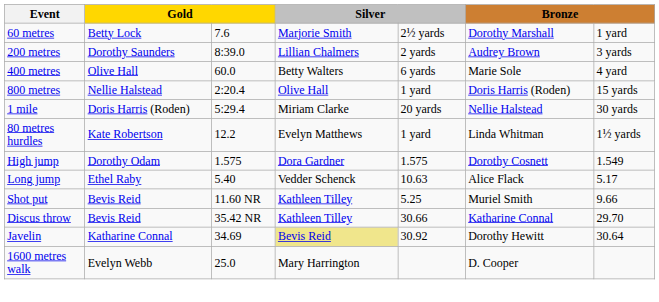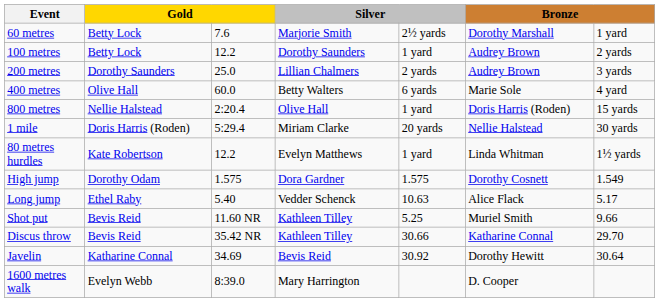+ row: 100 metres | Betty Lock | 12.2 | Dorothy Saunders | 1 yard | Audrey Brown | 2 yards
200 metres | column 3: 8:39.0 -> 25.0
Javelin | column 4: khaki background -> no background
1600 metres walk | column 3: 25.0 -> 8:39.0
